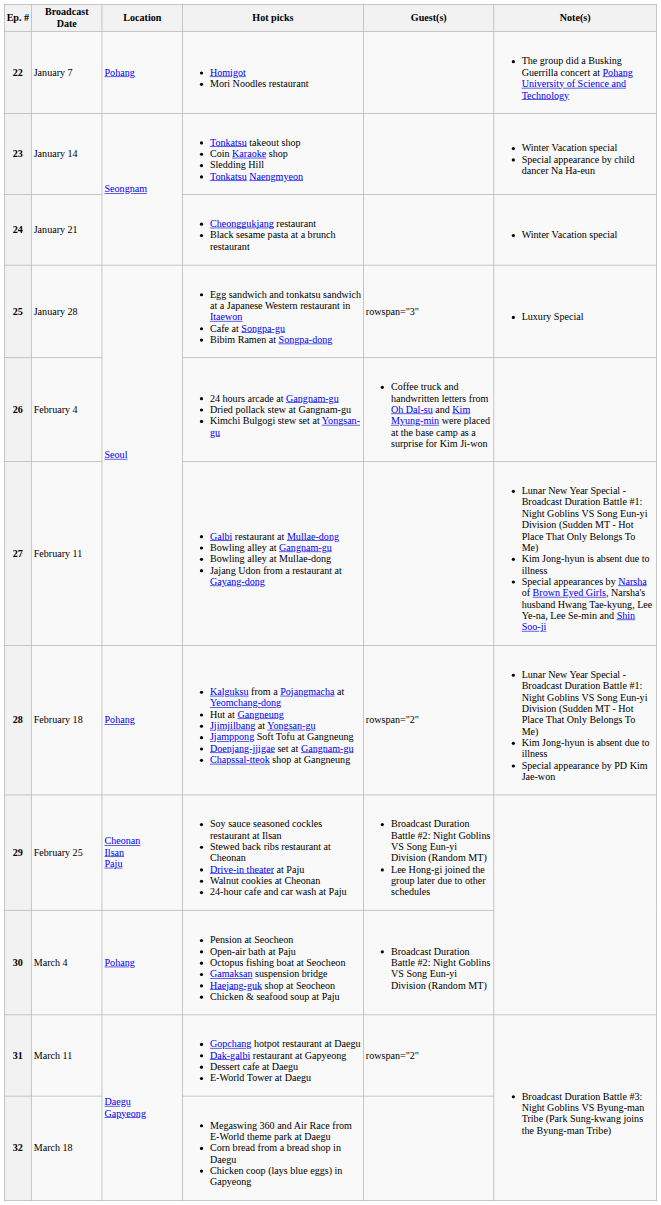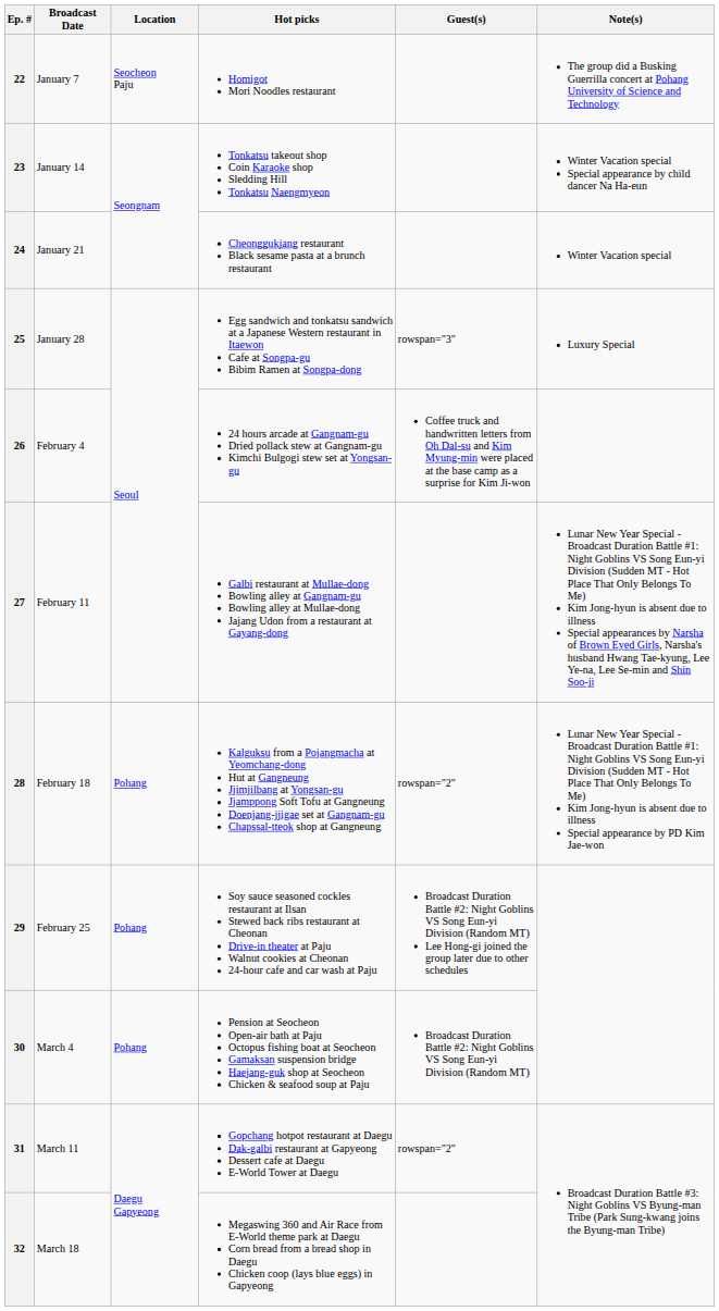22 | Location: Pohang -> Seocheon Paju
29 | Location: Cheonan Ilsan Paju -> Pohang
